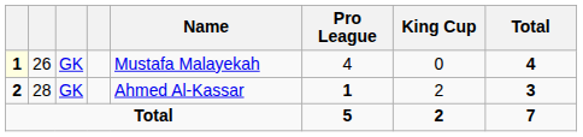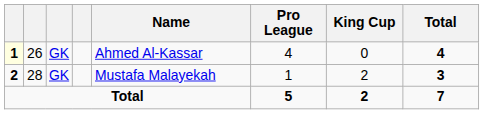row 2 | Name: Mustafa Malayekah -> Ahmed Al-Kassar
row 3 | Name: Ahmed Al-Kassar -> Mustafa Malayekah
row 3 | Pro League: bold -> normal
